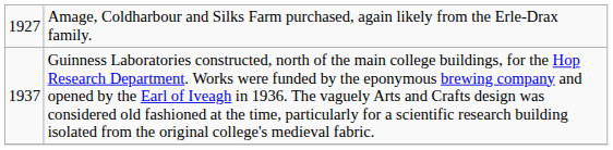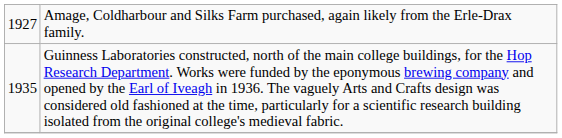row 2 | column 1: 1937 -> 1935
